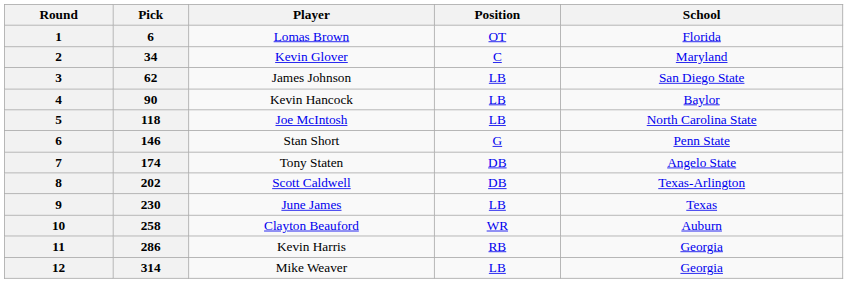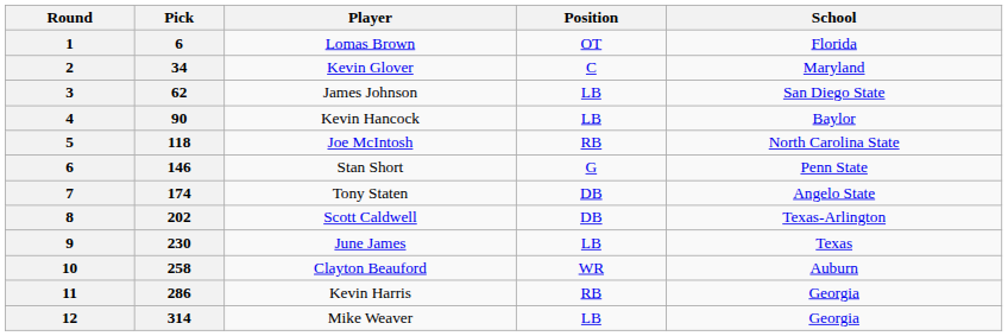Joe McIntosh | Position: LB -> RB
